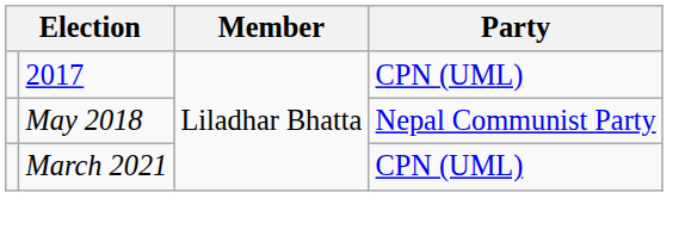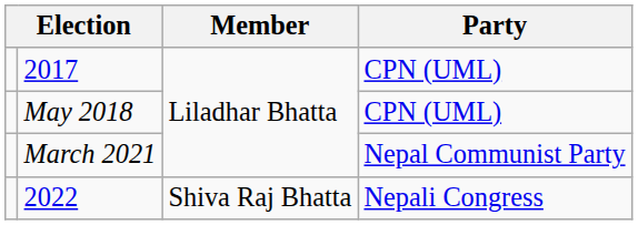May 2018 | Party: Nepal Communist Party -> CPN (UML)
March 2021 | Party: CPN (UML) -> Nepal Communist Party
+ row: 2022 | Shiva Raj Bhatta | Nepali Congress
